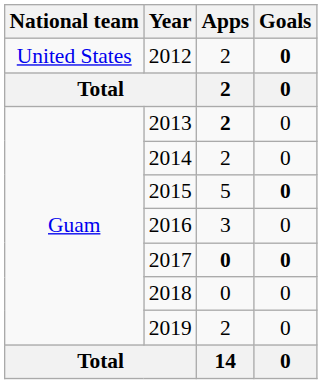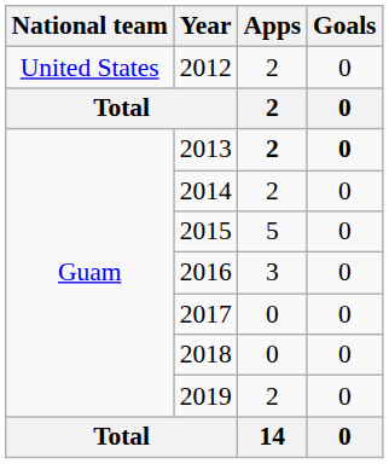2012 | Goals: bold -> normal
2013 | Goals: normal -> bold
2015 | Goals: bold -> normal
2017 | Apps: bold -> normal
2017 | Goals: bold -> normal
